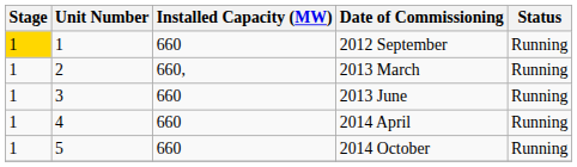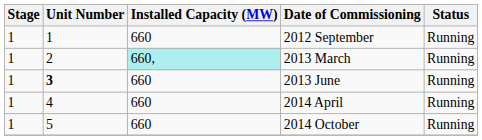2012 September | Stage: gold background -> no background
2013 March | Installed Capacity (MW): no background -> paleturquoise background
2013 June | Unit Number: normal -> bold
